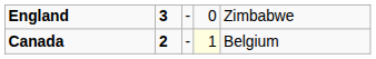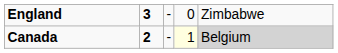Canada | column 5: no background -> lightgrey background
